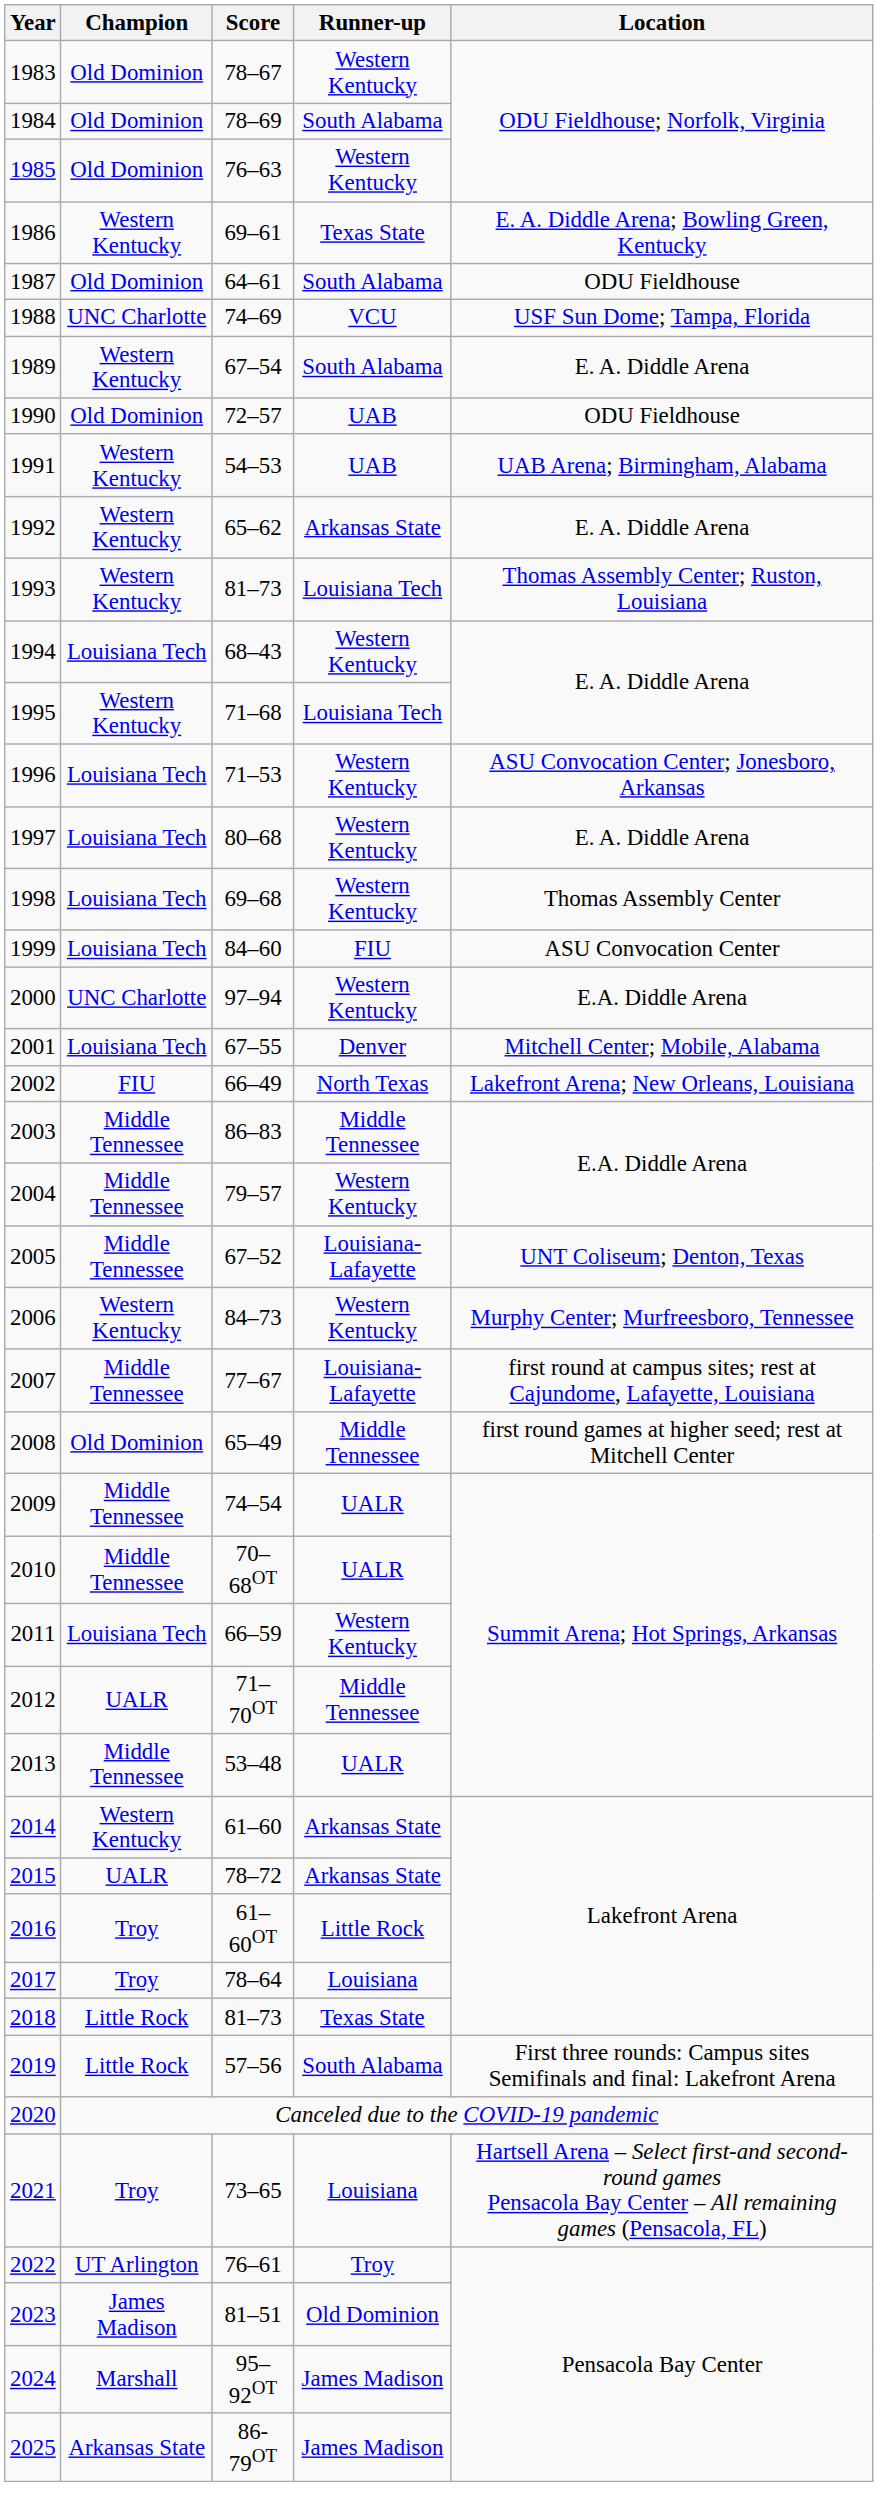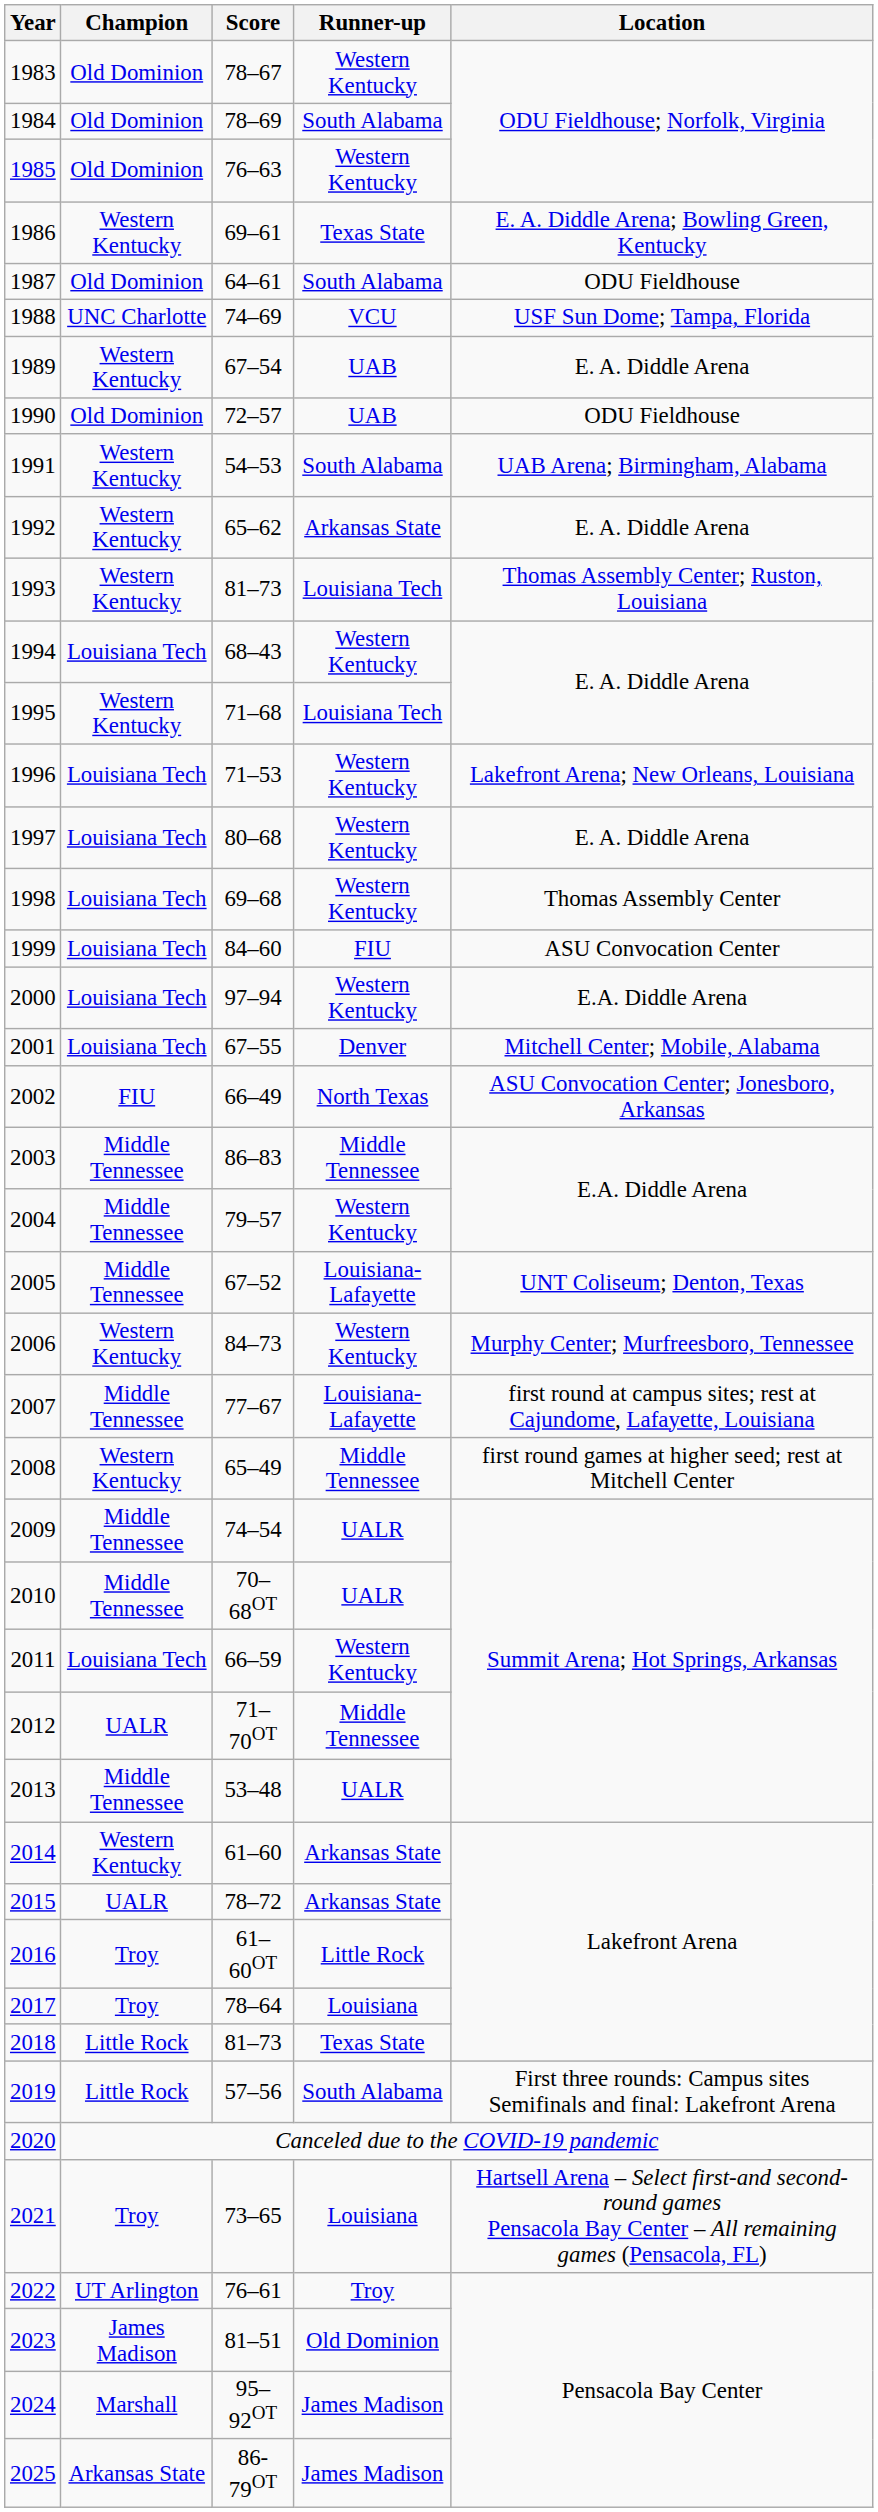1989 | Runner-up: South Alabama -> UAB
1991 | Runner-up: UAB -> South Alabama
1996 | Location: ASU Convocation Center; Jonesboro, Arkansas -> Lakefront Arena; New Orleans, Louisiana
2000 | Champion: UNC Charlotte -> Louisiana Tech
2002 | Location: Lakefront Arena; New Orleans, Louisiana -> ASU Convocation Center; Jonesboro, Arkansas
2008 | Champion: Old Dominion -> Western Kentucky
